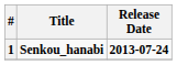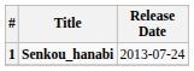1 | Release Date: bold -> normal
